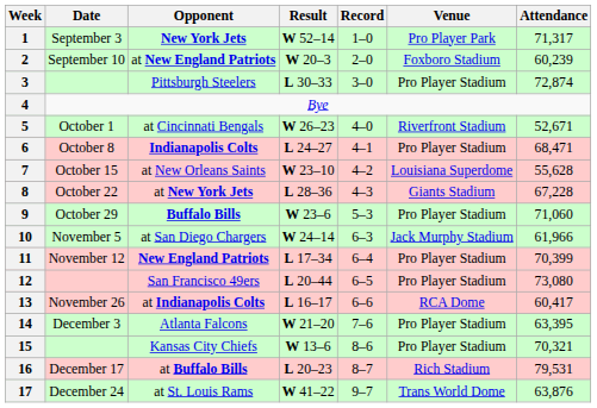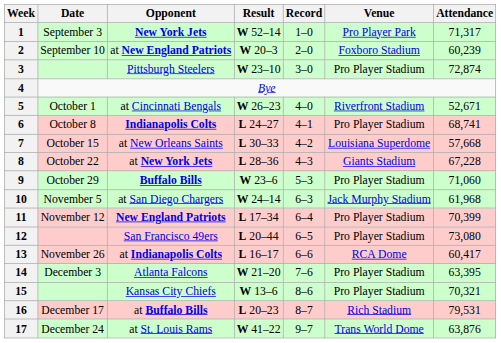3 | Result: L 30–33 -> W 23–10
6 | Attendance: 68,471 -> 68,741
7 | Result: W 23–10 -> L 30–33
7 | Attendance: 55,628 -> 57,668
10 | Attendance: 61,966 -> 61,968
